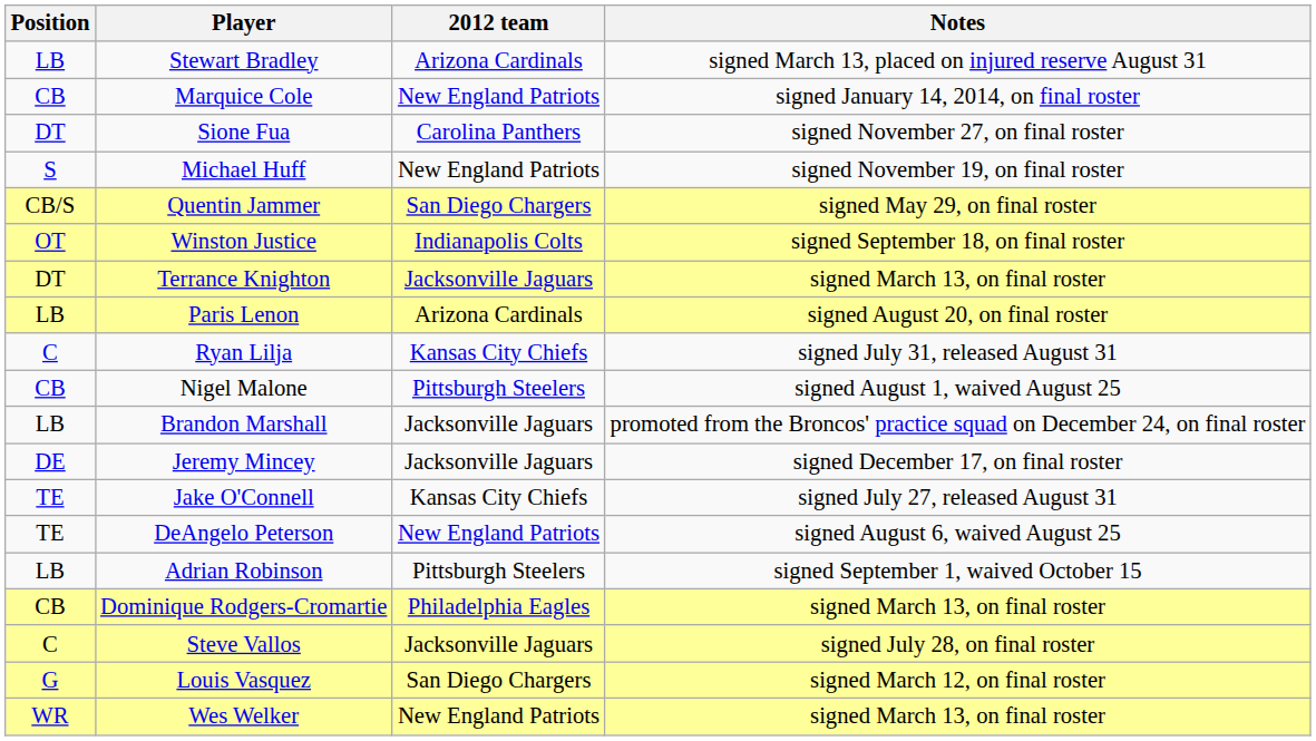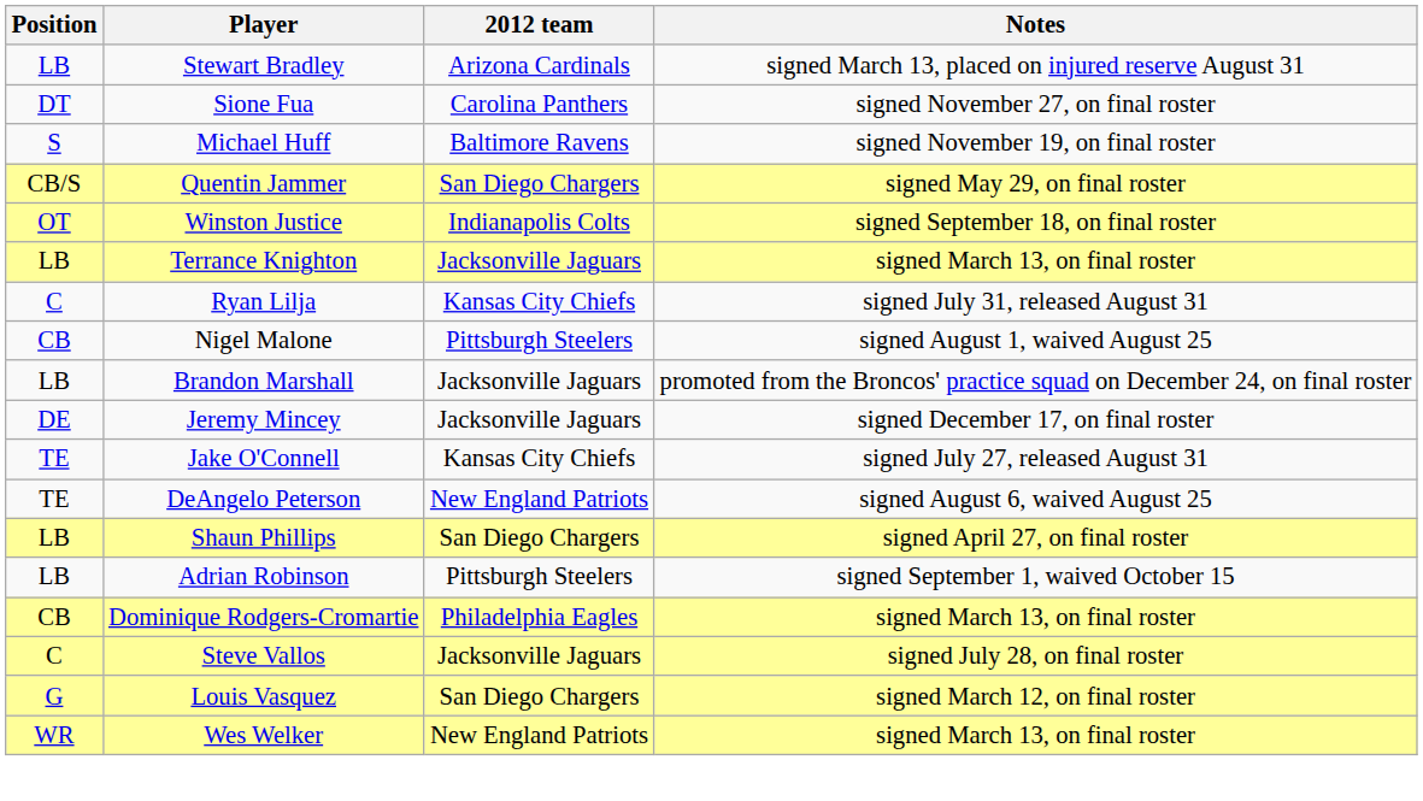- row: CB | Marquice Cole | New England Patriots | signed January 14, 2014, on final roster
Michael Huff | 2012 team: New England Patriots -> Baltimore Ravens
Terrance Knighton | Position: DT -> LB
- row: LB | Paris Lenon | Arizona Cardinals | signed August 20, on final roster
+ row: LB | Shaun Phillips | San Diego Chargers | signed April 27, on final roster
